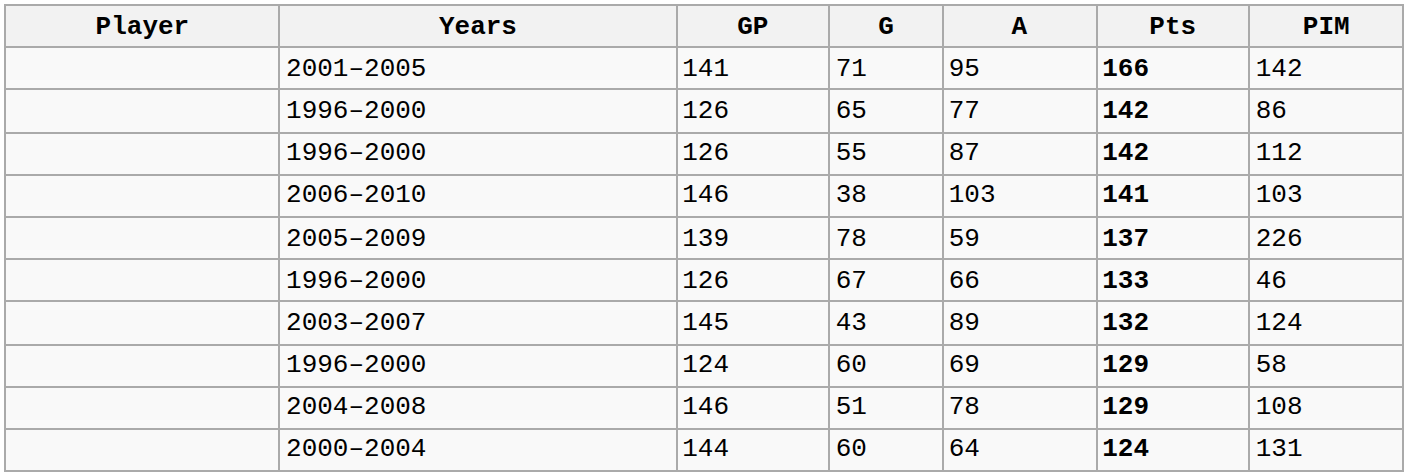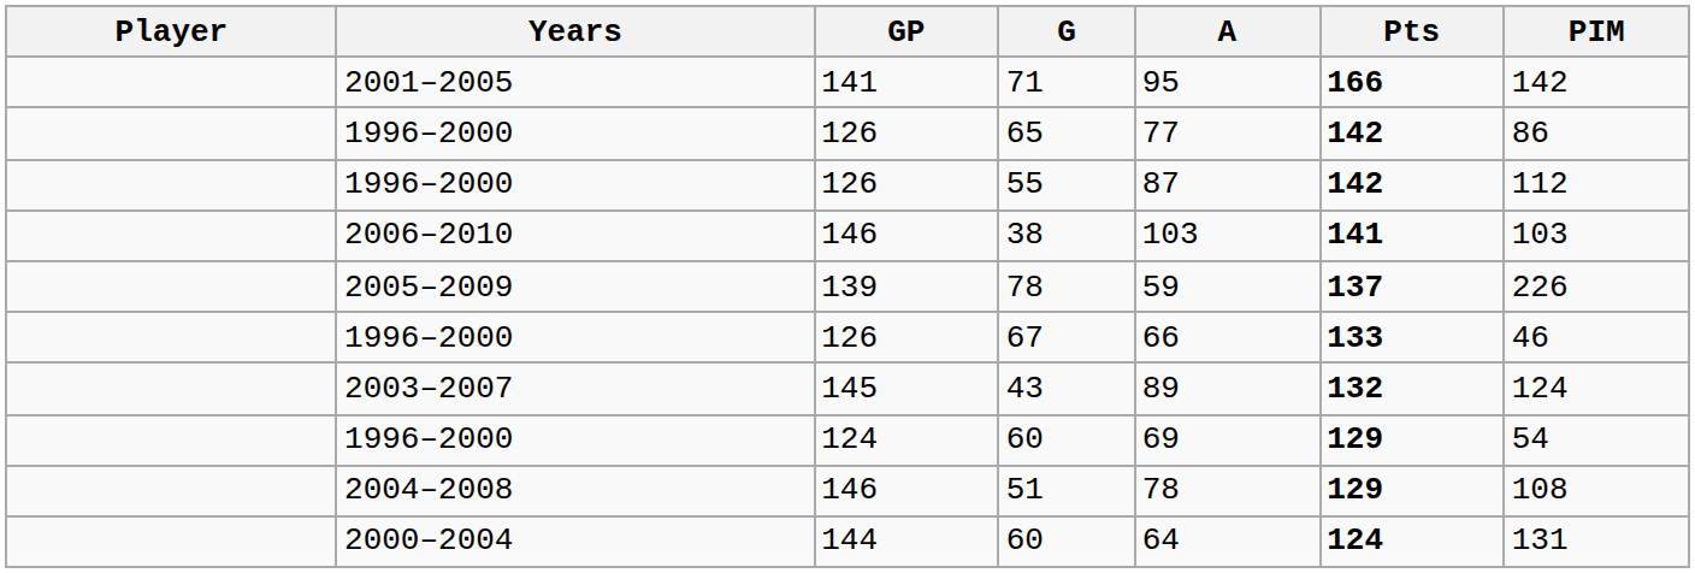1996–2000 / 60 | PIM: 58 -> 54
